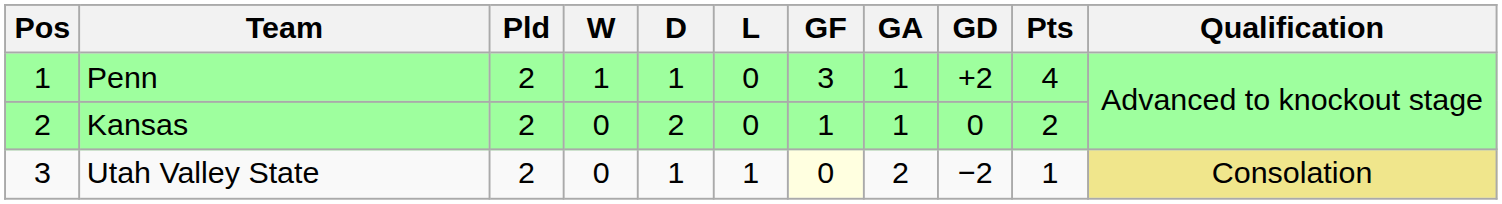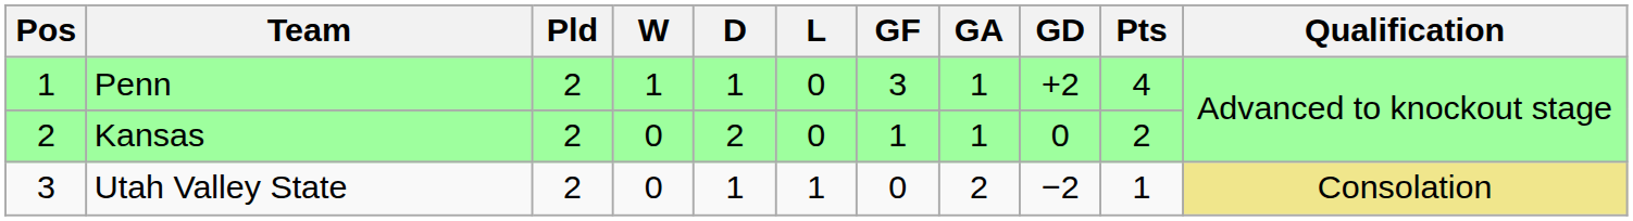Utah Valley State | GF: lightyellow background -> no background
